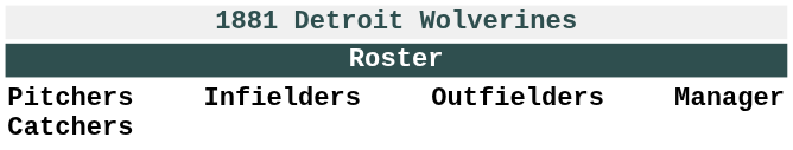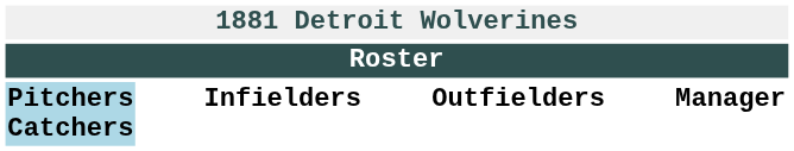Pitchers Catchers | column 1: no background -> lightblue background
